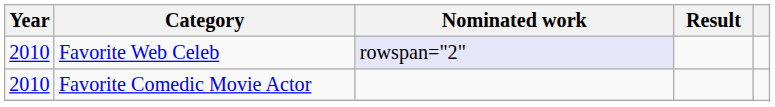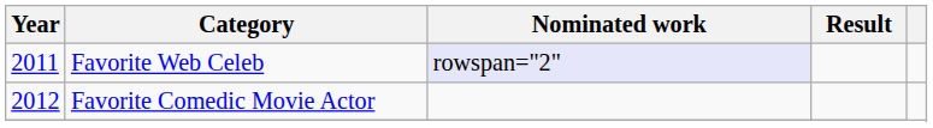Favorite Web Celeb | Year: 2010 -> 2011
Favorite Comedic Movie Actor | Year: 2010 -> 2012
